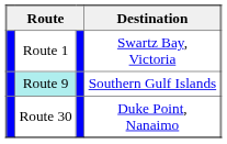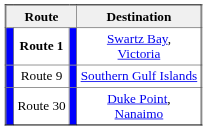Route 1 | column 2: normal -> bold
Route 9 | column 2: paleturquoise background -> no background
